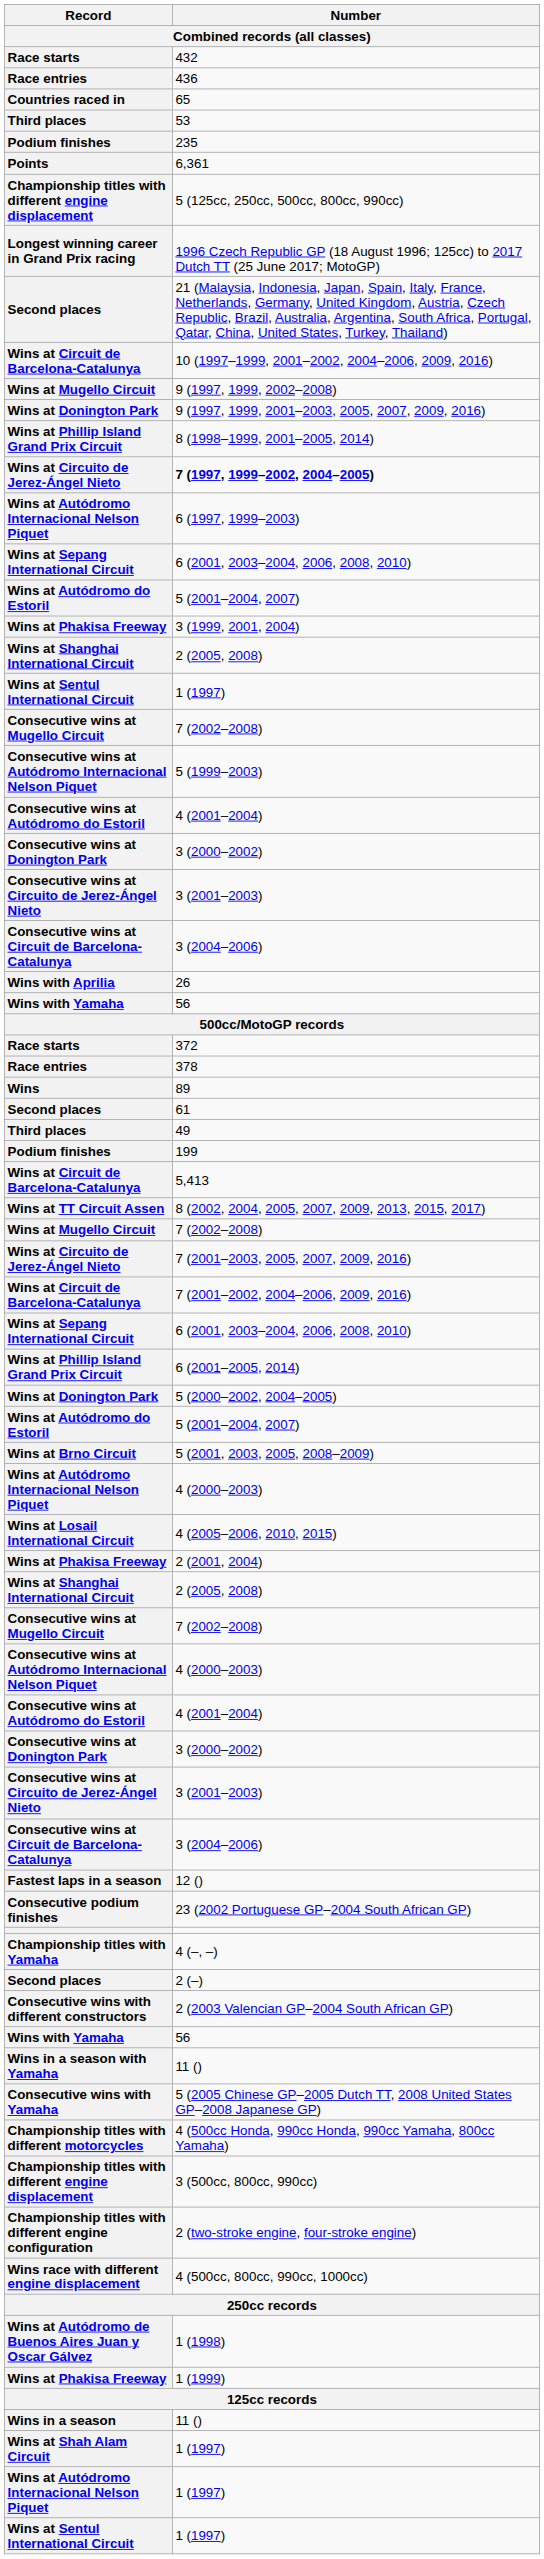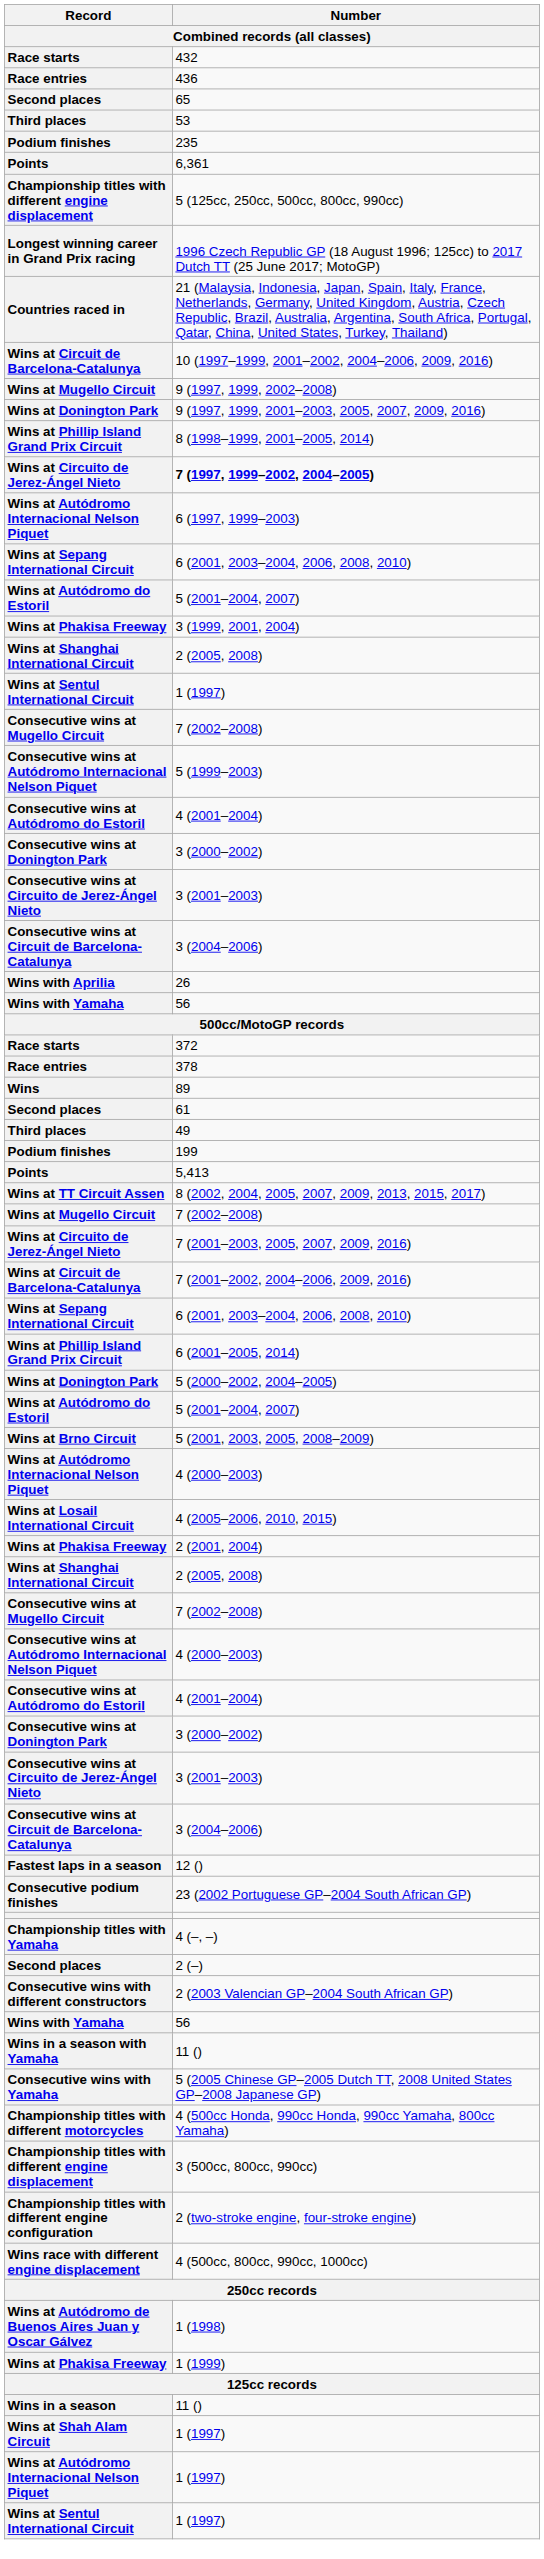row 5 | Record: Countries raced in -> Second places
row 11 | Record: Second places -> Countries raced in
row 38 | Record: Wins at Circuit de Barcelona-Catalunya -> Points
